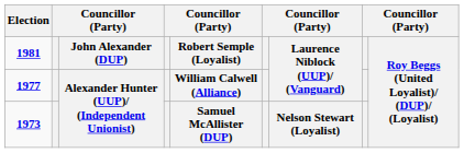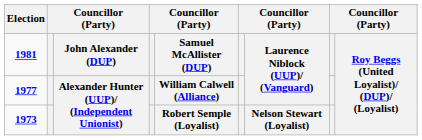1981 | column 5: Robert Semple (Loyalist) -> Samuel McAllister (DUP)
1973 | column 5: Samuel McAllister (DUP) -> Robert Semple (Loyalist)
